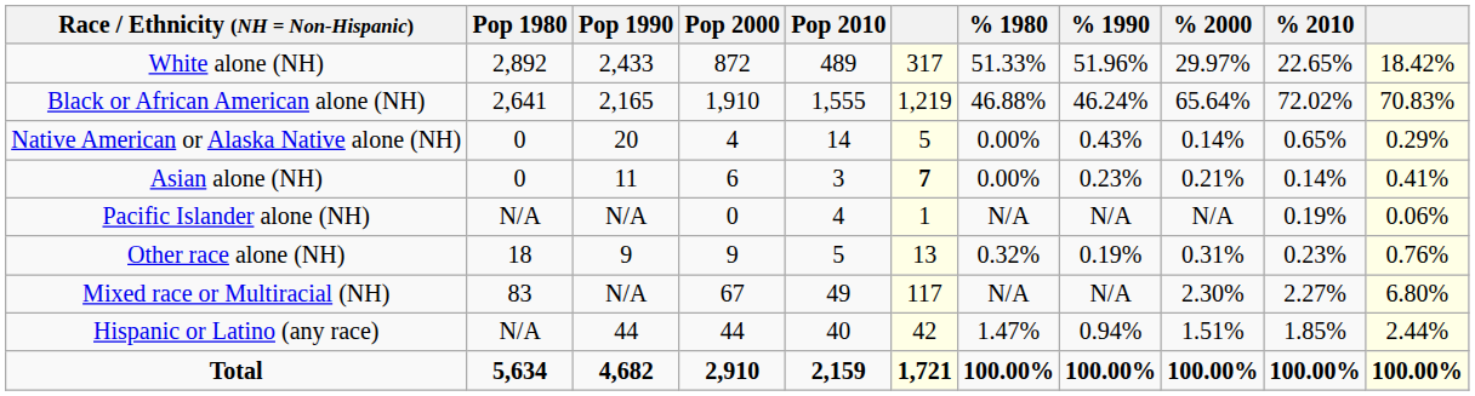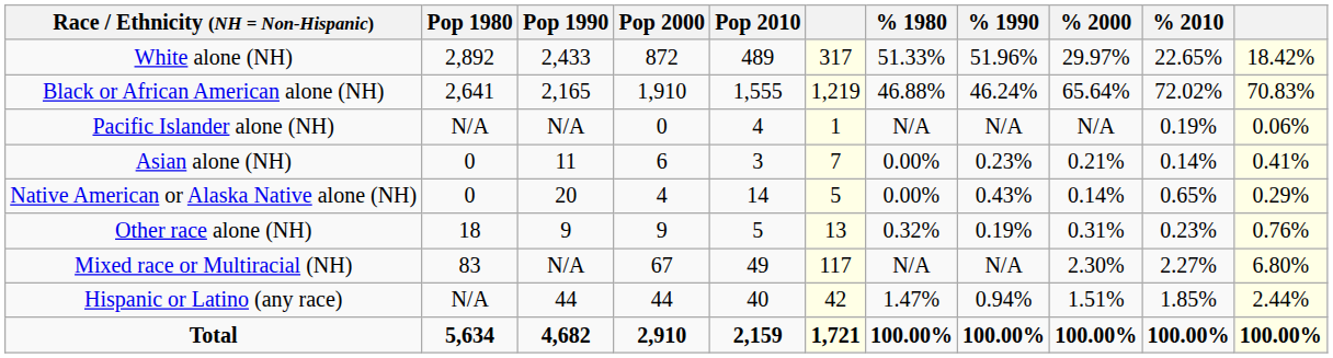rows swapped: Native American or Alaska Native alone (NH) <-> Pacific Islander alone (NH)
Asian alone (NH) | column 6: bold -> normal
